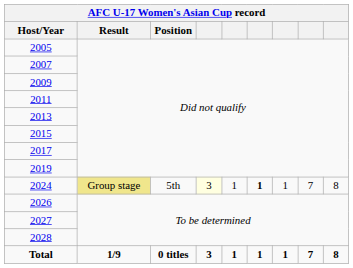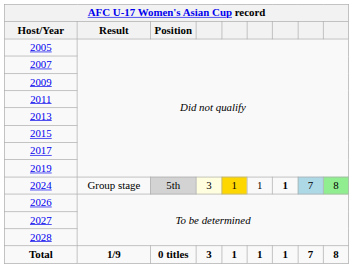2024 | Result: khaki background -> no background
2024 | Position: no background -> lightgrey background
2024 | column 5: no background -> gold background
2024 | column 6: bold -> normal
2024 | column 7: normal -> bold
2024 | column 8: no background -> lightblue background
2024 | column 9: no background -> lightgreen background
